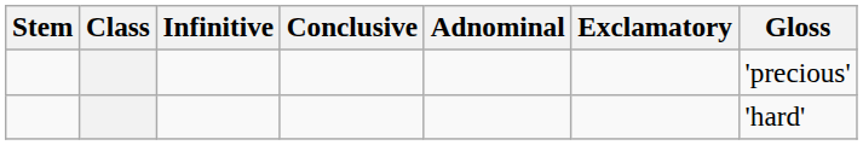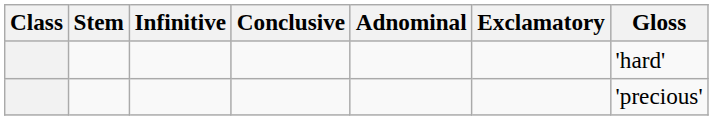columns swapped: Class <-> Stem
row 2 | Gloss: 'precious' -> 'hard'
row 3 | Gloss: 'hard' -> 'precious'
